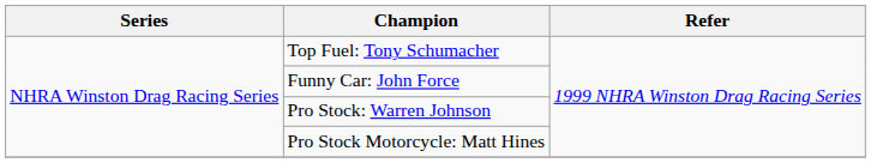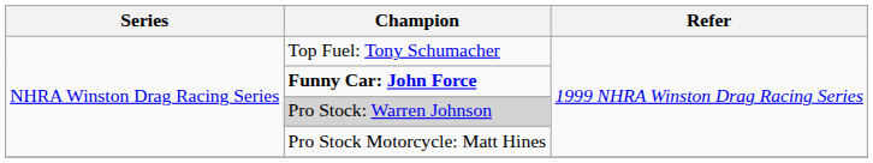Funny Car: John Force | Champion: normal -> bold
Pro Stock: Warren Johnson | Champion: no background -> lightgrey background
